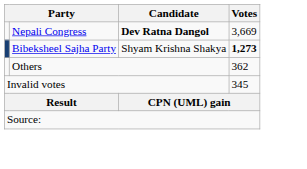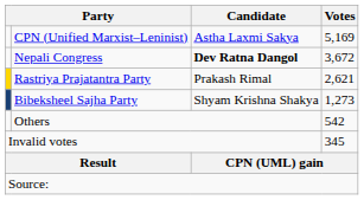+ row: CPN (Unified Marxist–Leninist) | Astha Laxmi Sakya | 5,169
Nepali Congress | Votes: 3,669 -> 3,672
+ row: Rastriya Prajatantra Party | Prakash Rimal | 2,621
Bibeksheel Sajha Party | Votes: bold -> normal
Others | Votes: 362 -> 542
